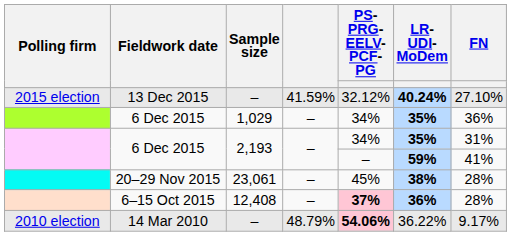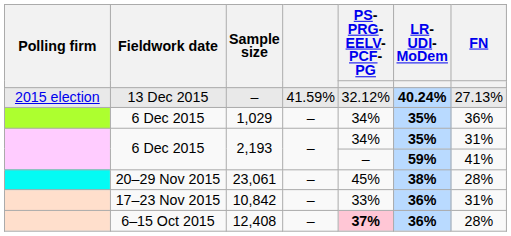13 Dec 2015 | FN: 27.10% -> 27.13%
+ row: 17–23 Nov 2015 | 10,842 | – | 33% | 36% | 31%
- row: 2010 election | 14 Mar 2010 | – | 48.79% | 54.06% | 36.22% | 9.17%
